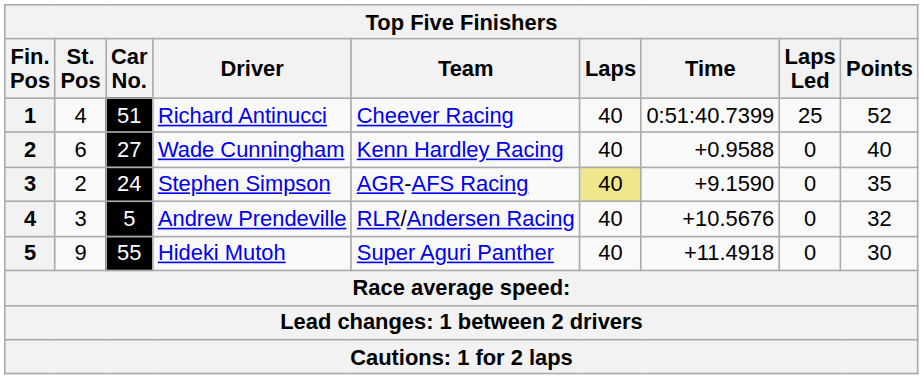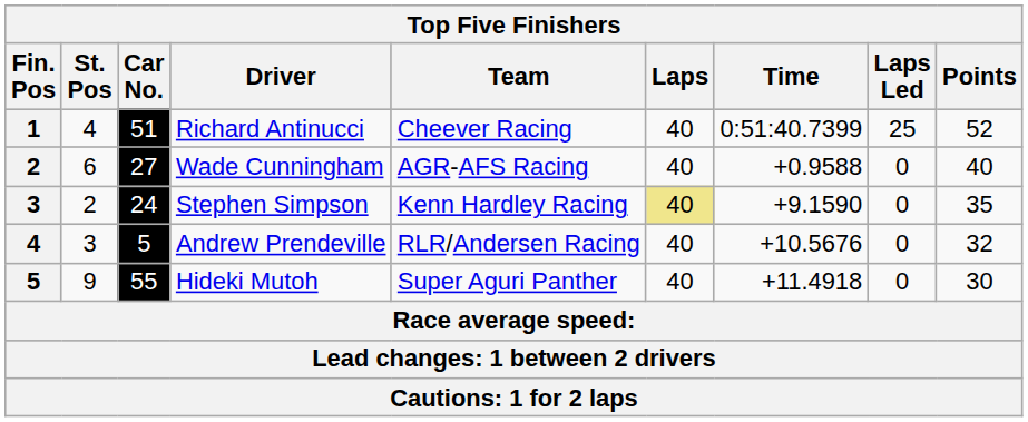Wade Cunningham | Team: Kenn Hardley Racing -> AGR-AFS Racing
Stephen Simpson | Team: AGR-AFS Racing -> Kenn Hardley Racing
